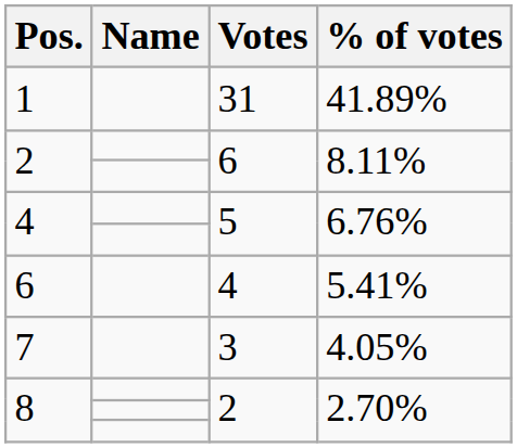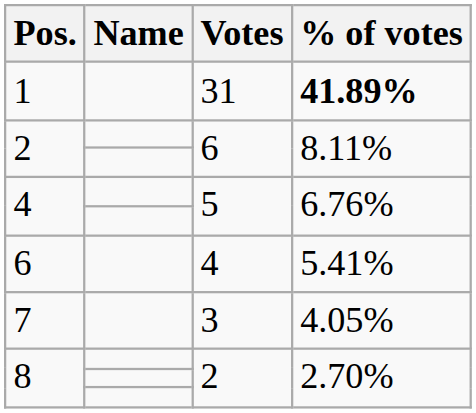1 | % of votes: normal -> bold
